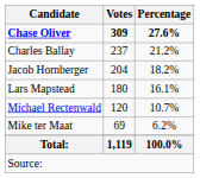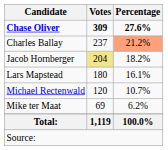Charles Ballay | Percentage: no background -> lightsalmon background
Jacob Hornberger | Votes: no background -> khaki background
